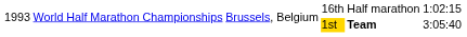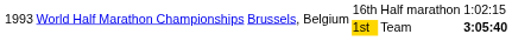row 2 | column 5: bold -> normal
row 2 | column 6: normal -> bold
